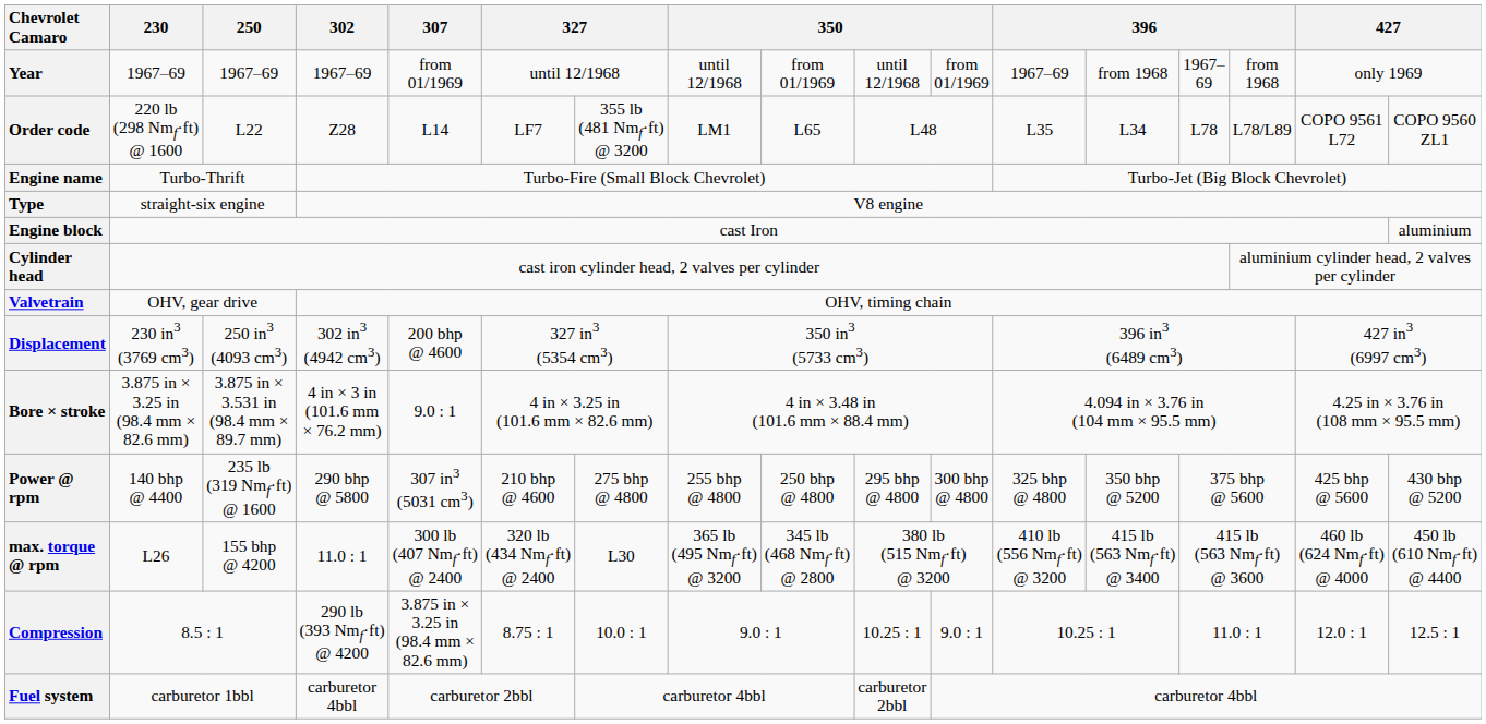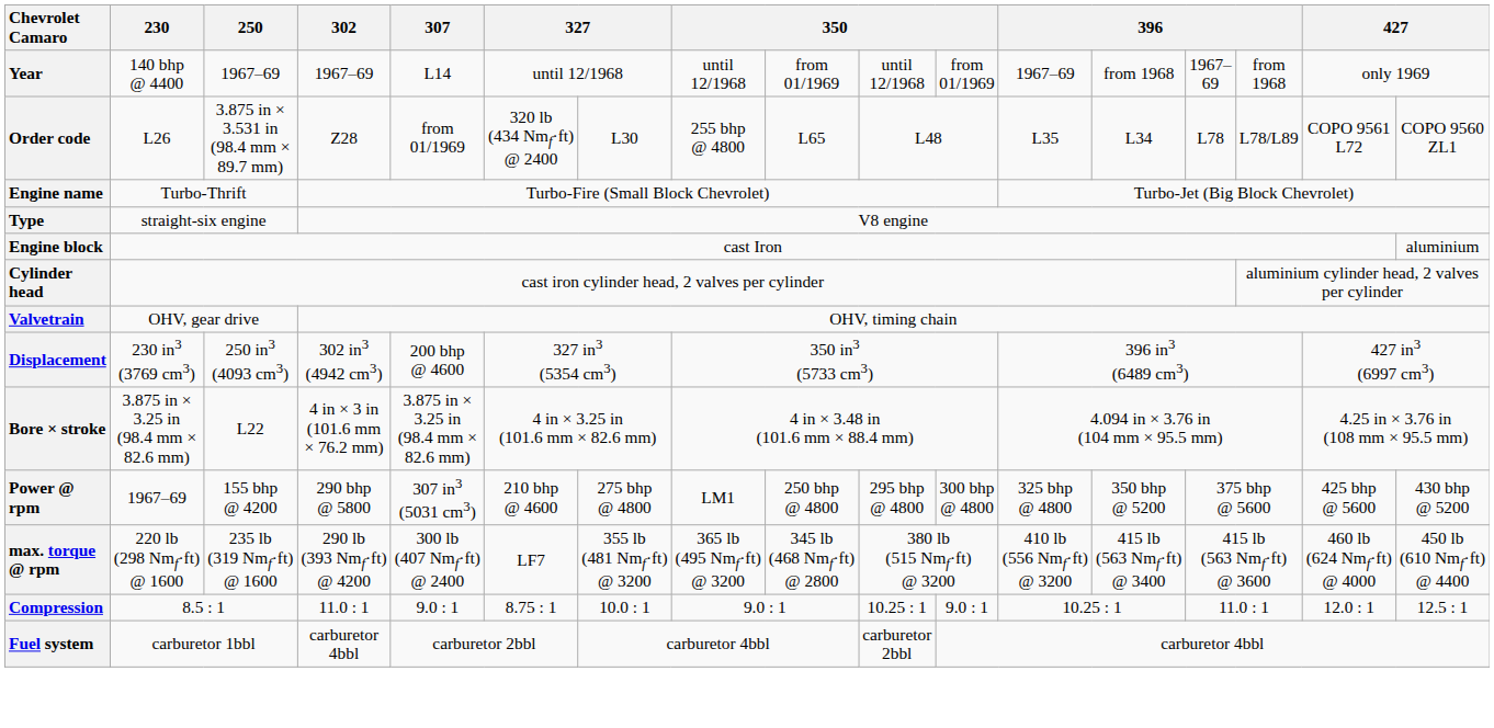Year | 230: 1967–69 -> 140 bhp @ 4400
Year | 307: from 01/1969 -> L14
Order code | 230: 220 lb (298 Nmf·ft) @ 1600 -> L26
Order code | 250: L22 -> 3.875 in × 3.531 in (98.4 mm × 89.7 mm)
Order code | 307: L14 -> from 01/1969
Order code | column 6: LF7 -> 320 lb (434 Nmf·ft) @ 2400
Order code | column 7: 355 lb (481 Nmf·ft) @ 3200 -> L30
Order code | column 8: LM1 -> 255 bhp @ 4800
Bore × stroke | 250: 3.875 in × 3.531 in (98.4 mm × 89.7 mm) -> L22
Bore × stroke | 307: 9.0 : 1 -> 3.875 in × 3.25 in (98.4 mm × 82.6 mm)
Power @ rpm | 230: 140 bhp @ 4400 -> 1967–69
Power @ rpm | 250: 235 lb (319 Nmf·ft) @ 1600 -> 155 bhp @ 4200
Power @ rpm | column 8: 255 bhp @ 4800 -> LM1
max. torque @ rpm | 230: L26 -> 220 lb (298 Nmf·ft) @ 1600
max. torque @ rpm | 250: 155 bhp @ 4200 -> 235 lb (319 Nmf·ft) @ 1600
max. torque @ rpm | 302: 11.0 : 1 -> 290 lb (393 Nmf·ft) @ 4200
max. torque @ rpm | column 6: 320 lb (434 Nmf·ft) @ 2400 -> LF7
max. torque @ rpm | column 7: L30 -> 355 lb (481 Nmf·ft) @ 3200
Compression | 302: 290 lb (393 Nmf·ft) @ 4200 -> 11.0 : 1
Compression | 307: 3.875 in × 3.25 in (98.4 mm × 82.6 mm) -> 9.0 : 1
